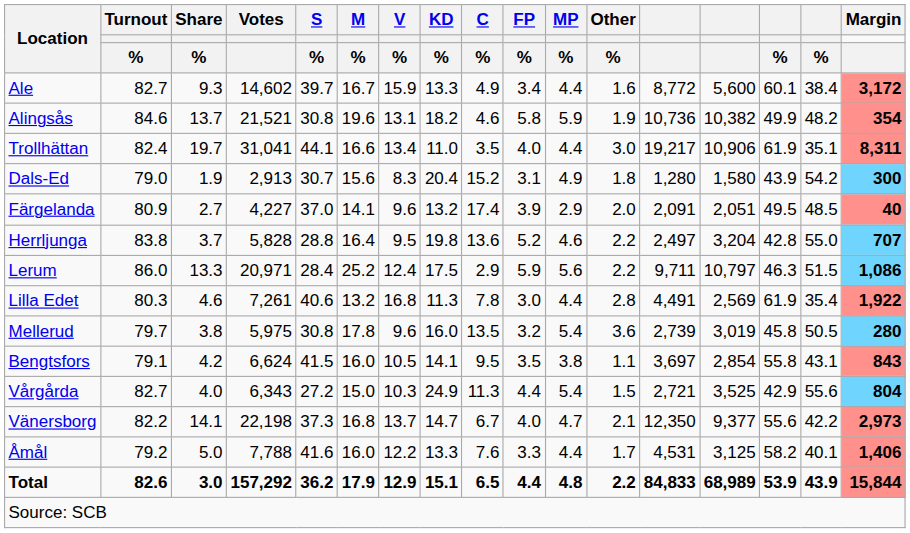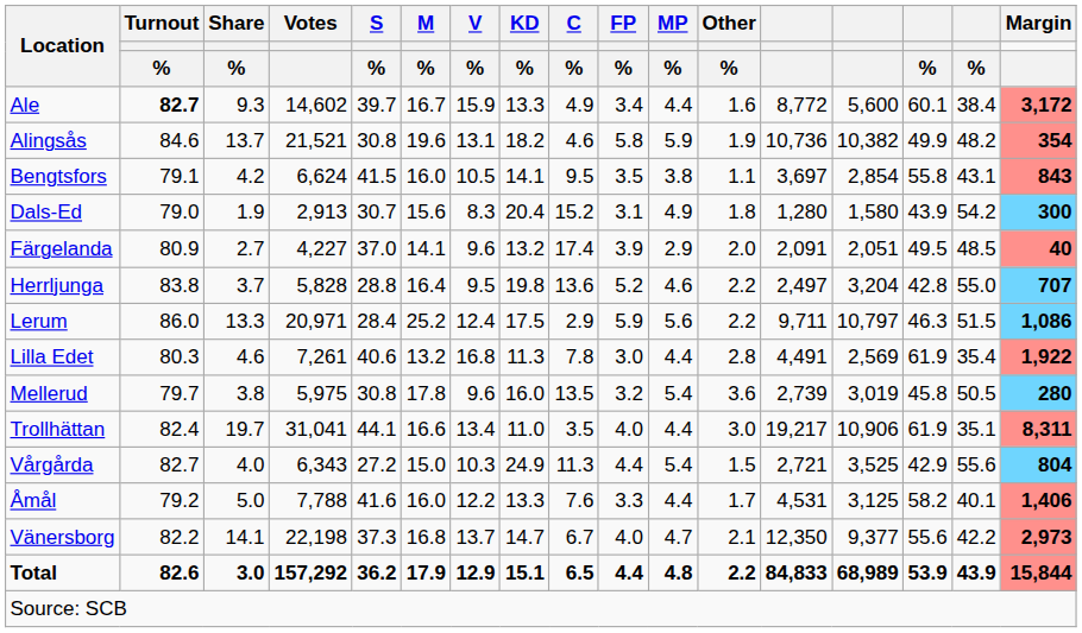Ale | Turnout / %: normal -> bold
rows swapped: Bengtsfors <-> Trollhättan
rows swapped: Vänersborg <-> Åmål
